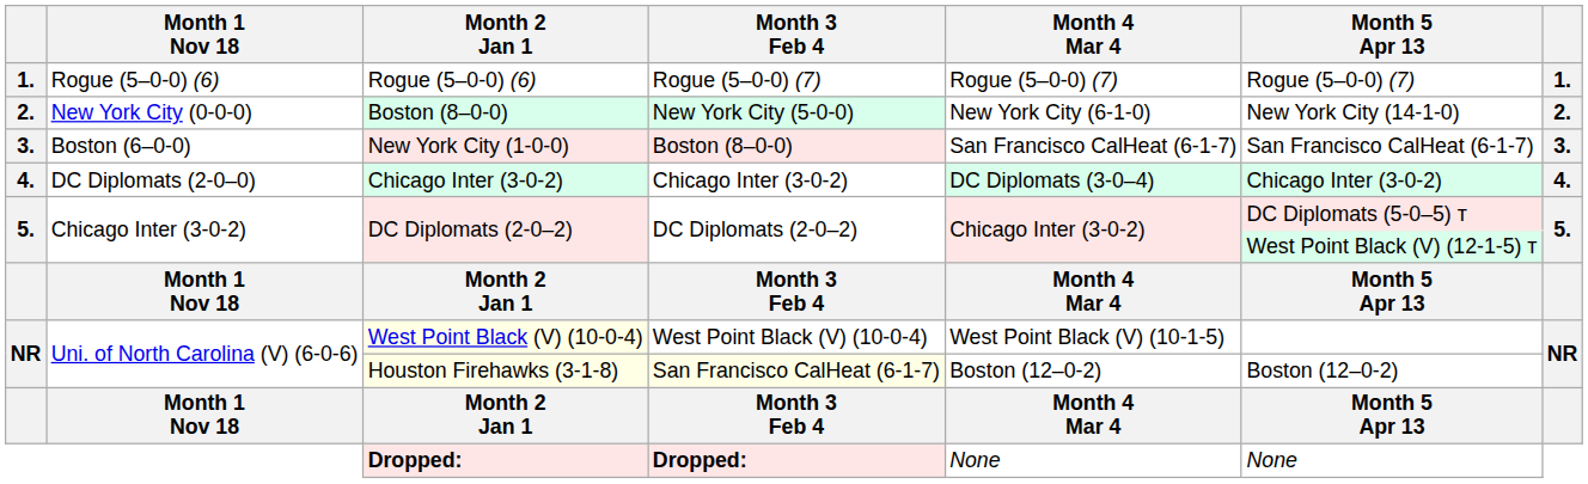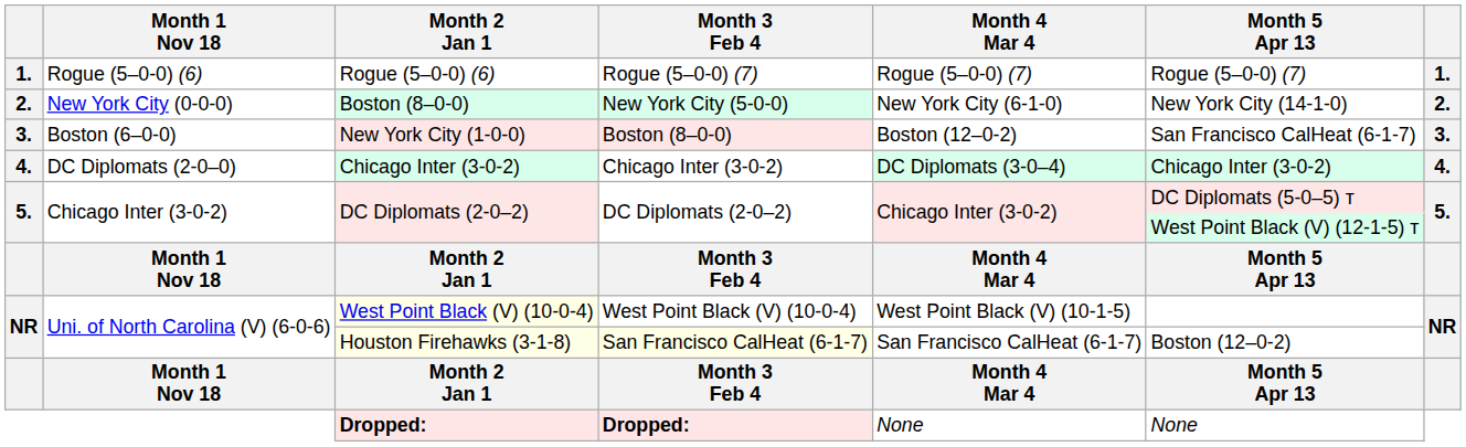New York City (1-0-0) | Month 4 Mar 4: San Francisco CalHeat (6-1-7) -> Boston (12–0-2)
Houston Firehawks (3-1-8) | Month 4 Mar 4: Boston (12–0-2) -> San Francisco CalHeat (6-1-7)
